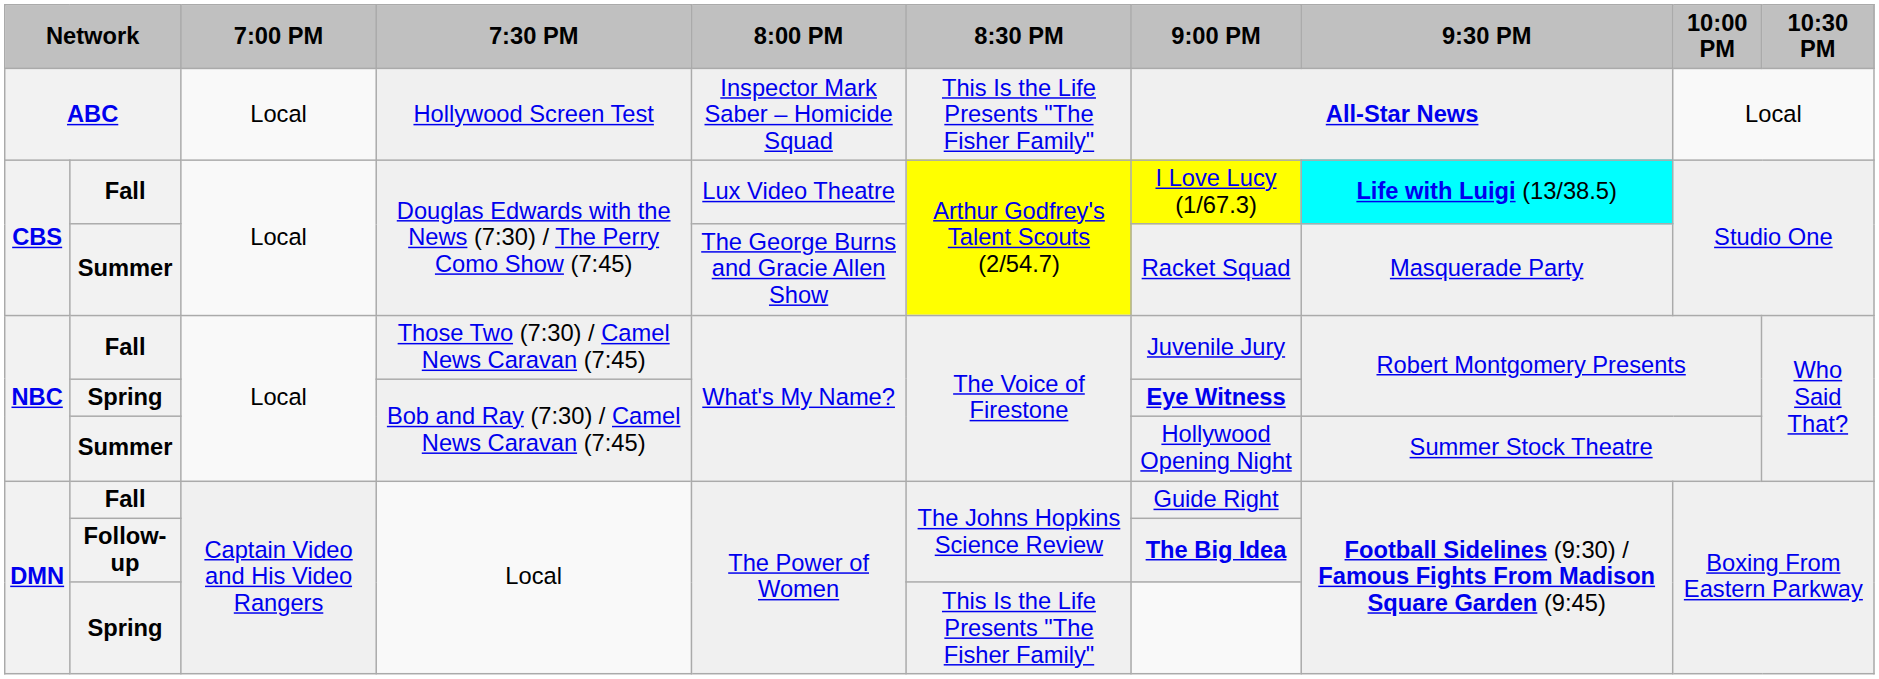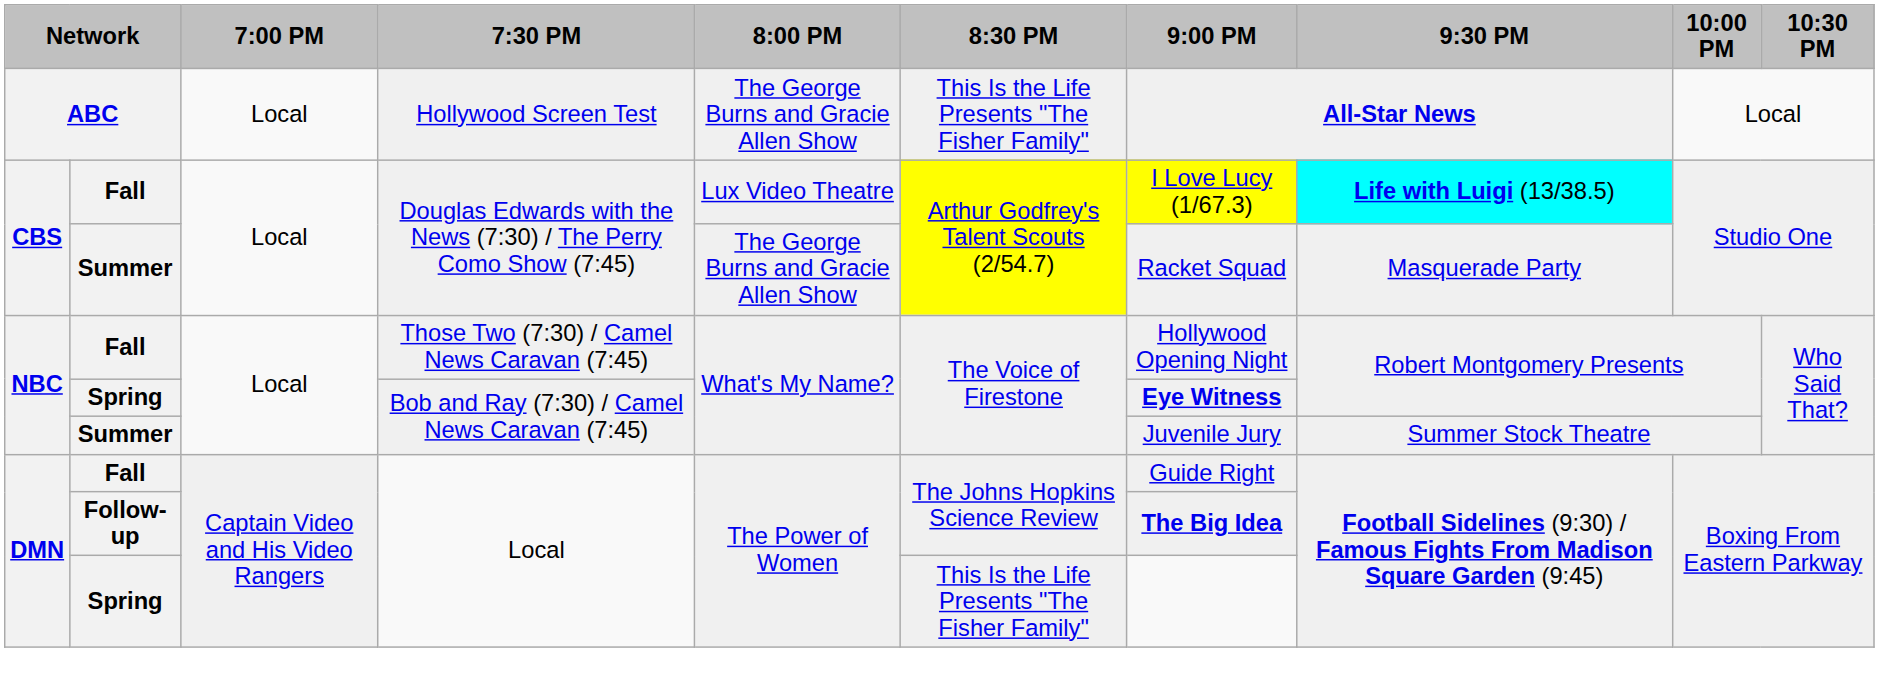ABC | 8:00 PM: Inspector Mark Saber – Homicide Squad -> The George Burns and Gracie Allen Show
Fall / Those Two (7:30) / Camel News Caravan (7:45) | 9:00 PM: Juvenile Jury -> Hollywood Opening Night
Summer / Bob and Ray (7:30) / Camel News Caravan (7:45) | 9:00 PM: Hollywood Opening Night -> Juvenile Jury
